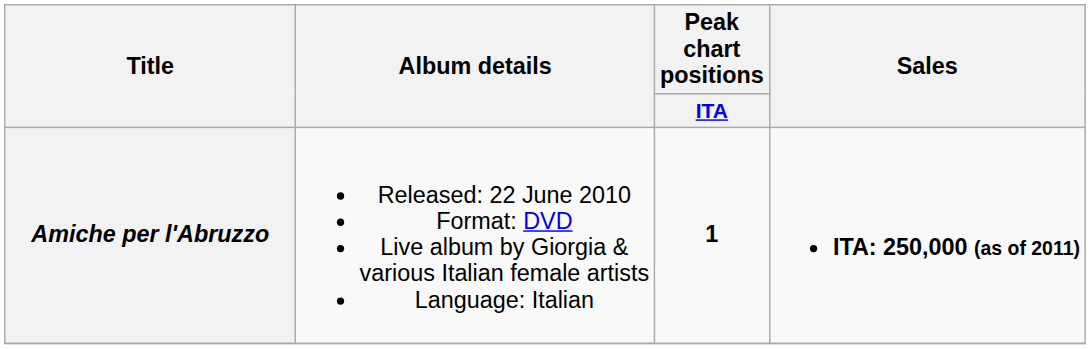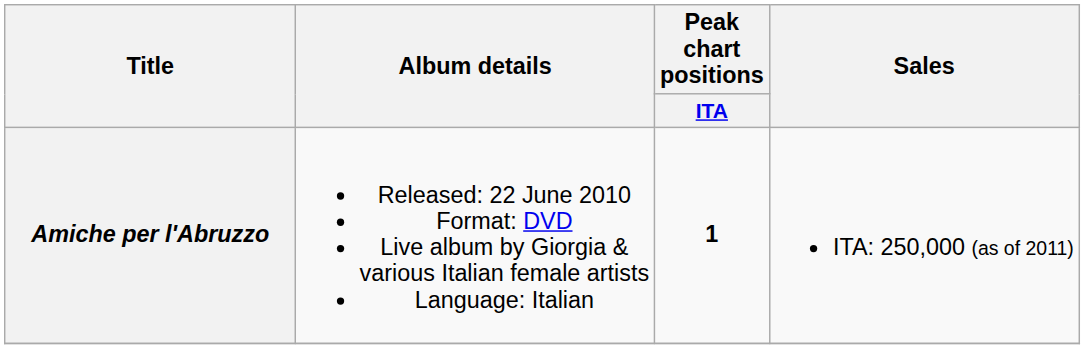Amiche per l'Abruzzo | Sales: bold -> normal
